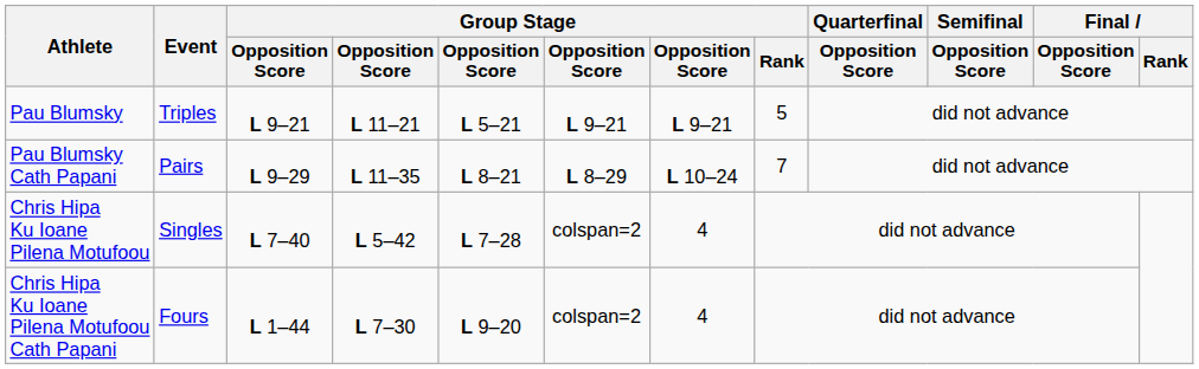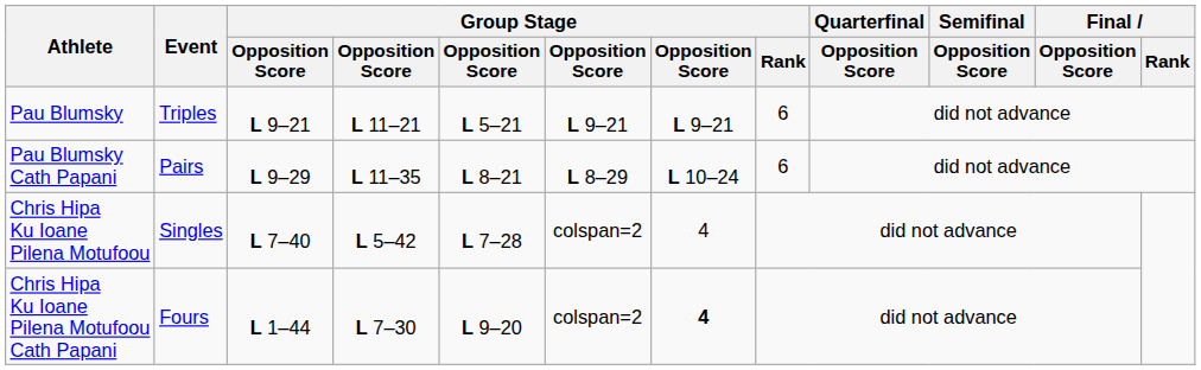Pau Blumsky | Group Stage / Rank: 5 -> 6
Pau Blumsky Cath Papani | Group Stage / Rank: 7 -> 6
Chris Hipa Ku Ioane Pilena Motufoou Cath Papani | column 7: normal -> bold
